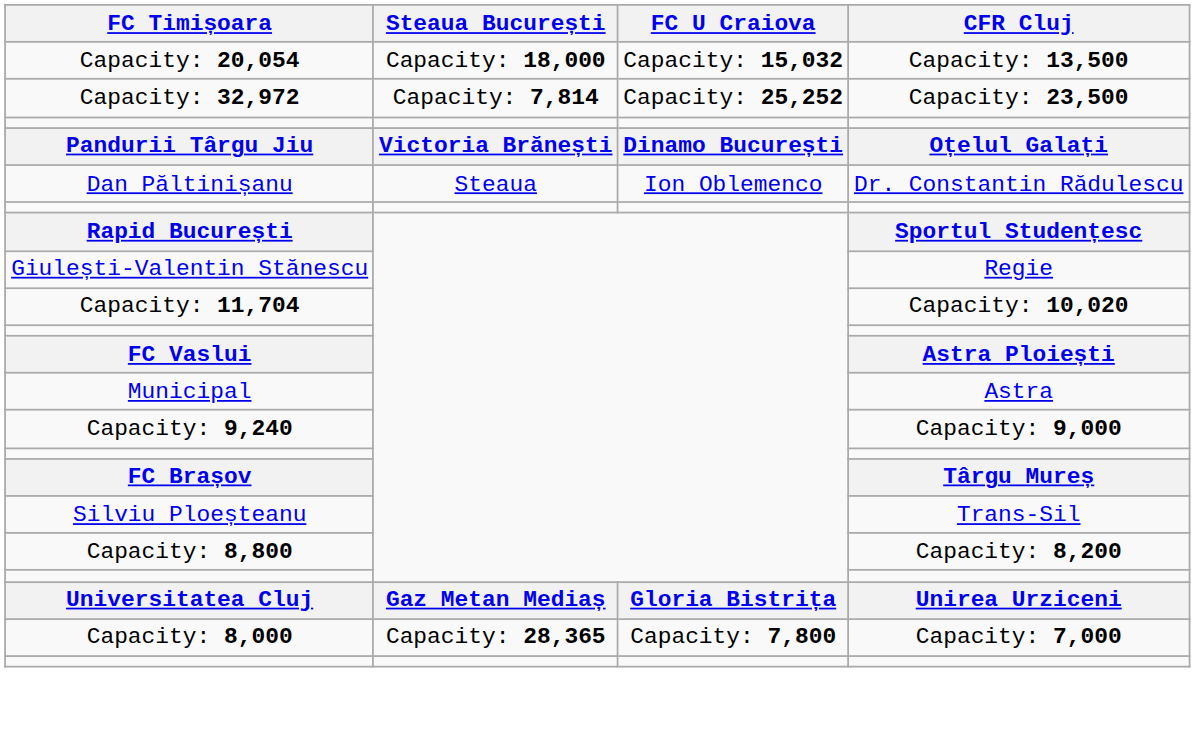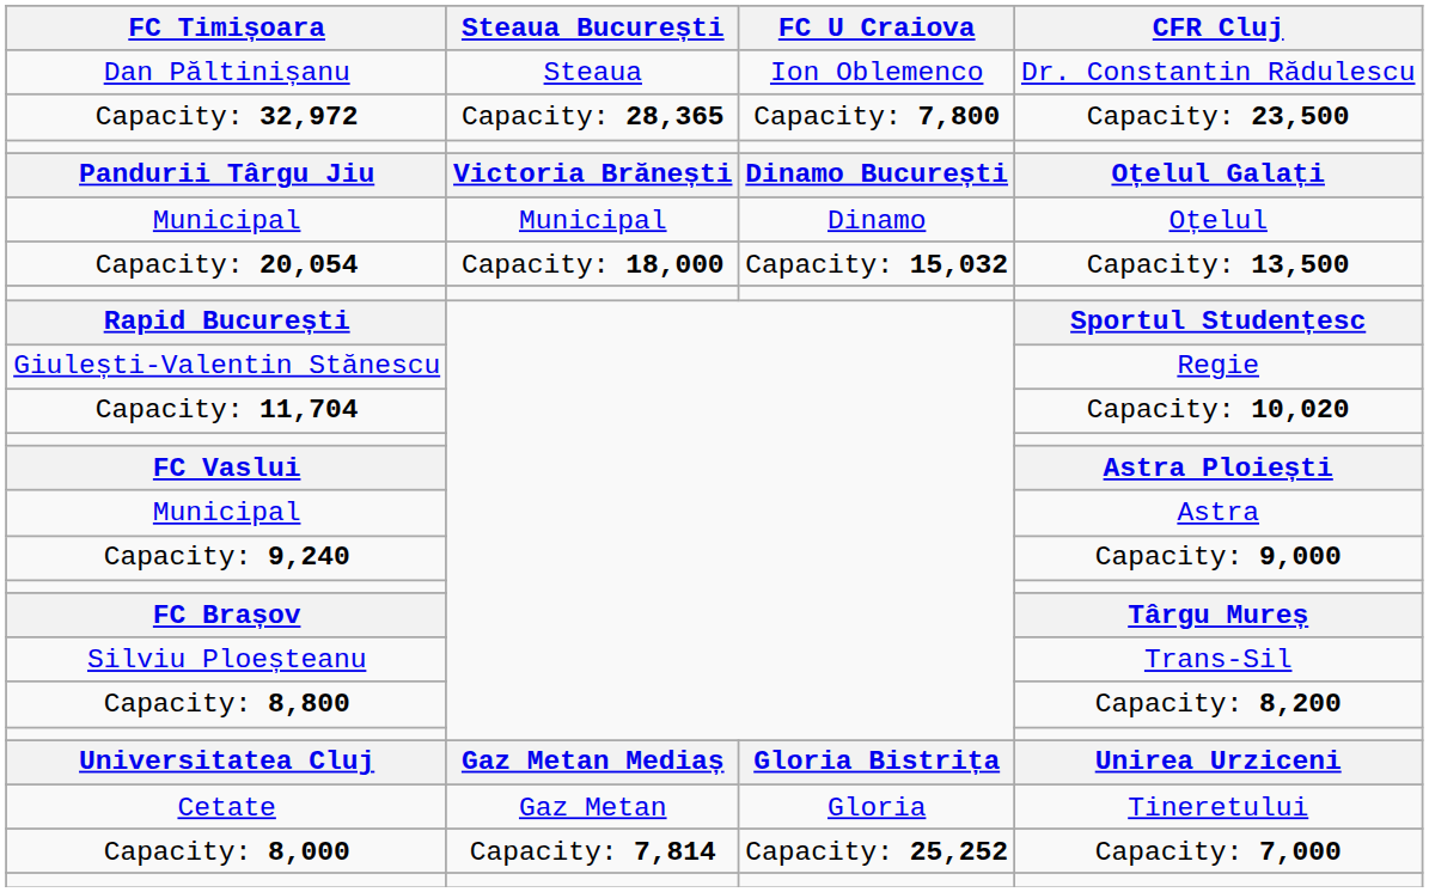rows swapped: Dr. Constantin Rădulescu <-> Capacity: 13,500
Capacity: 23,500 | Steaua București: Capacity: 7,814 -> Capacity: 28,365
Capacity: 23,500 | FC U Craiova: Capacity: 25,252 -> Capacity: 7,800
+ row: Municipal | Municipal | Dinamo | Oțelul
+ row: Cetate | Gaz Metan | Gloria | Tineretului
Capacity: 7,000 | Steaua București: Capacity: 28,365 -> Capacity: 7,814
Capacity: 7,000 | FC U Craiova: Capacity: 7,800 -> Capacity: 25,252
